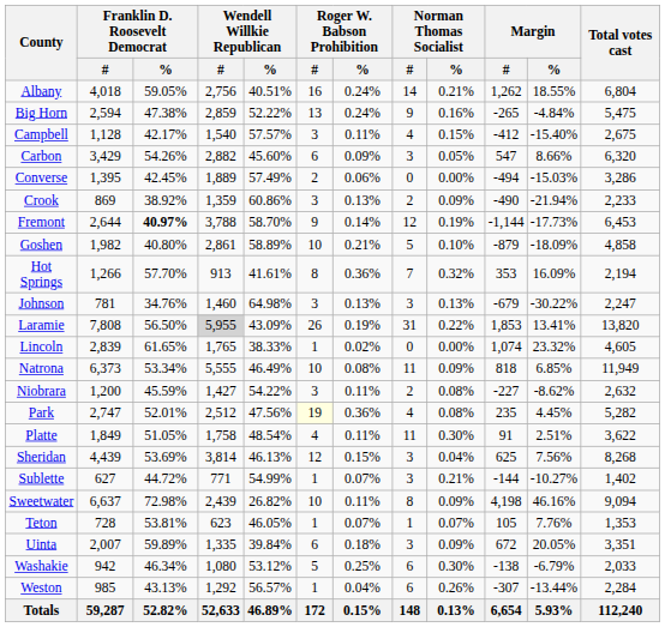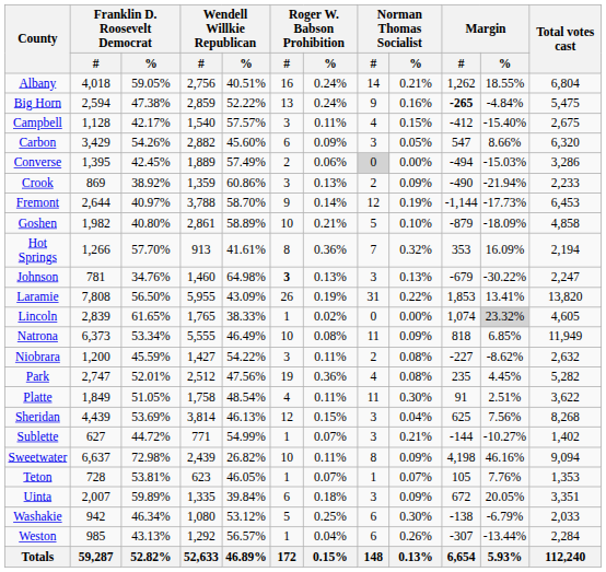Big Horn | Margin / #: normal -> bold
Converse | Norman Thomas Socialist / #: no background -> lightgrey background
Fremont | Franklin D. Roosevelt Democrat / %: bold -> normal
Johnson | Roger W. Babson Prohibition / #: normal -> bold
Laramie | Wendell Willkie Republican / #: lightgrey background -> no background
Lincoln | Margin / %: no background -> lightgrey background
Park | Roger W. Babson Prohibition / #: lightyellow background -> no background
